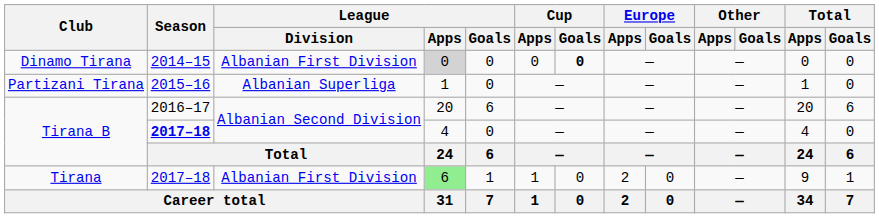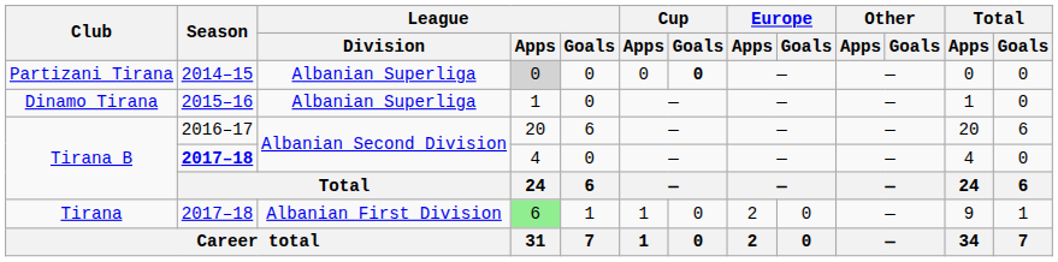row 3 | Club: Dinamo Tirana -> Partizani Tirana
row 3 | League / Division: Albanian First Division -> Albanian Superliga
row 4 | Club: Partizani Tirana -> Dinamo Tirana
